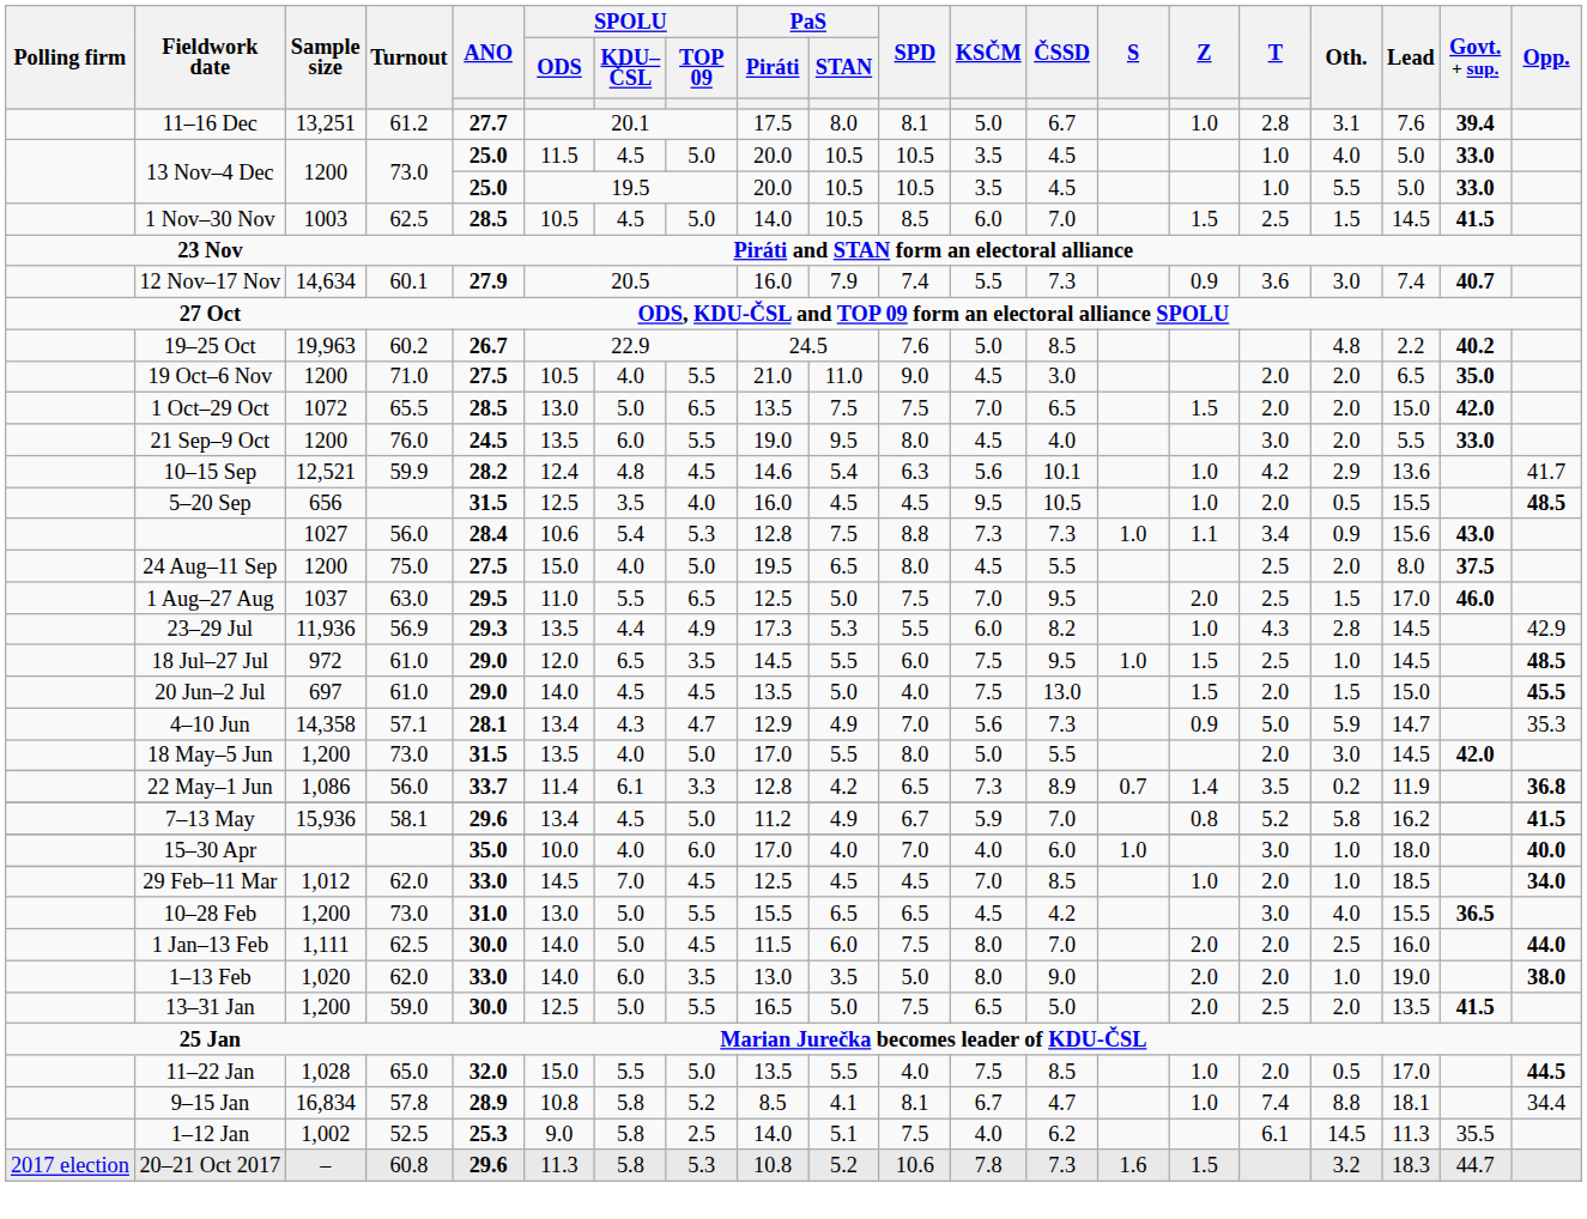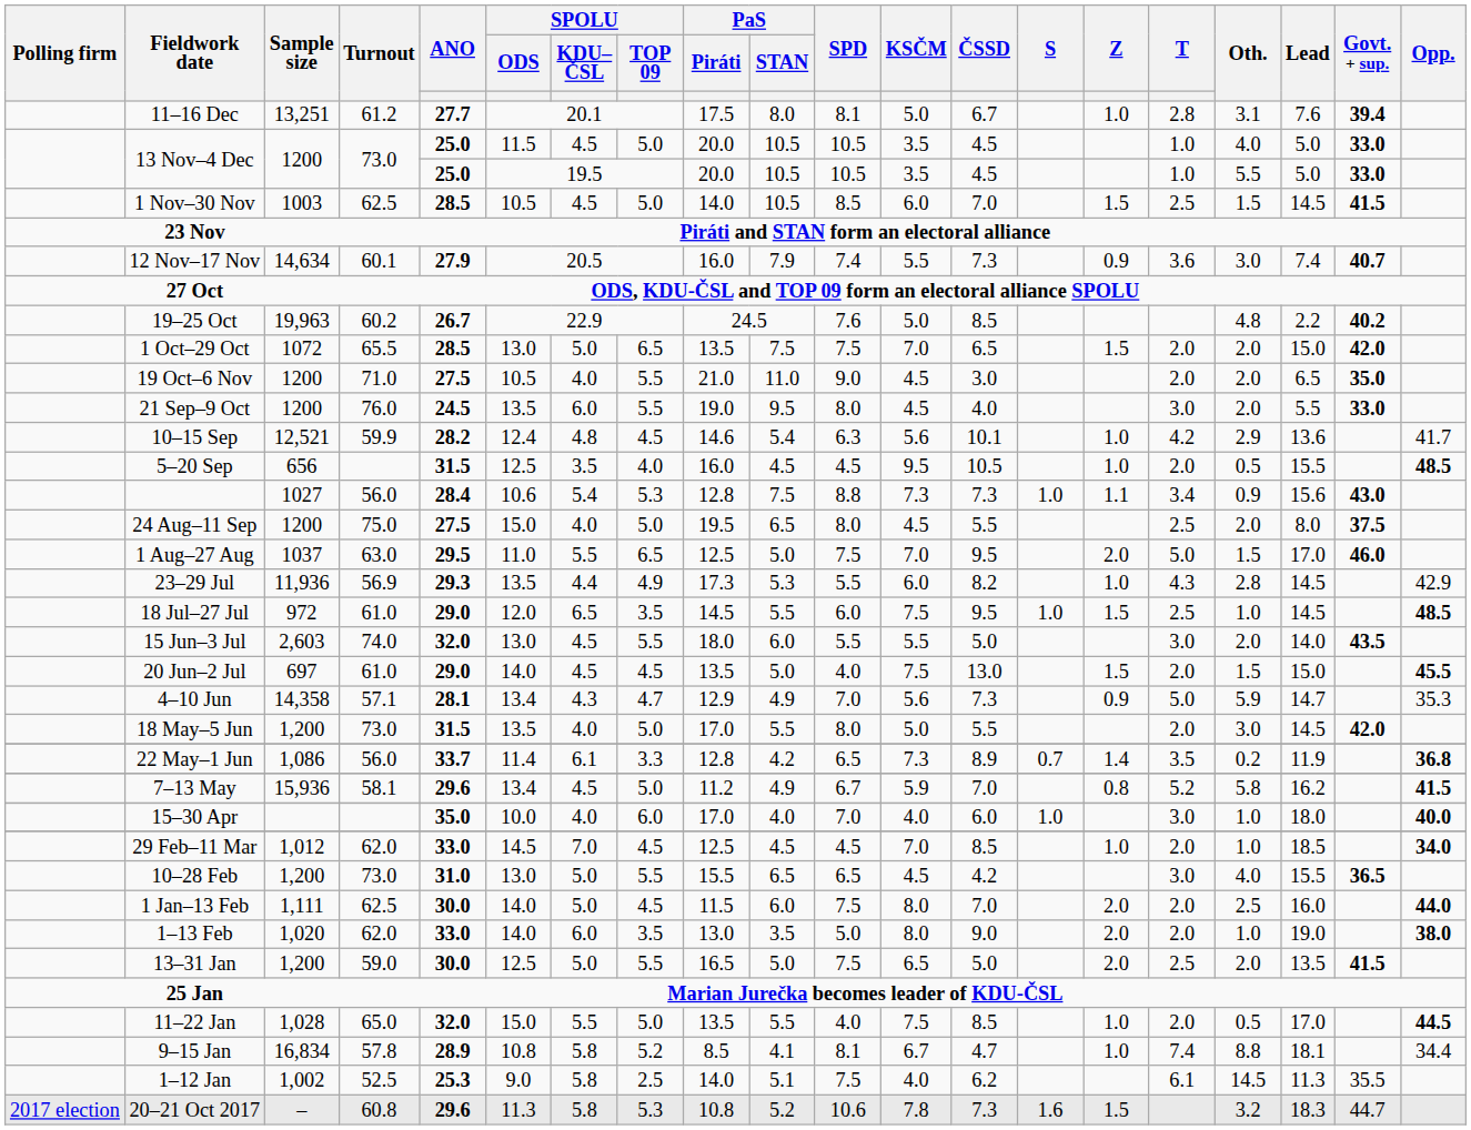rows swapped: 19 Oct–6 Nov <-> 1 Oct–29 Oct
1 Aug–27 Aug | T: 2.5 -> 5.0
+ row: 15 Jun–3 Jul | 2,603 | 74.0 | 32.0 | 13.0 | 4.5 | 5.5 | 18.0 | 6.0 | 5.5 | 5.5 | 5.0 | 3.0 | 2.0 | 14.0 | 43.5
